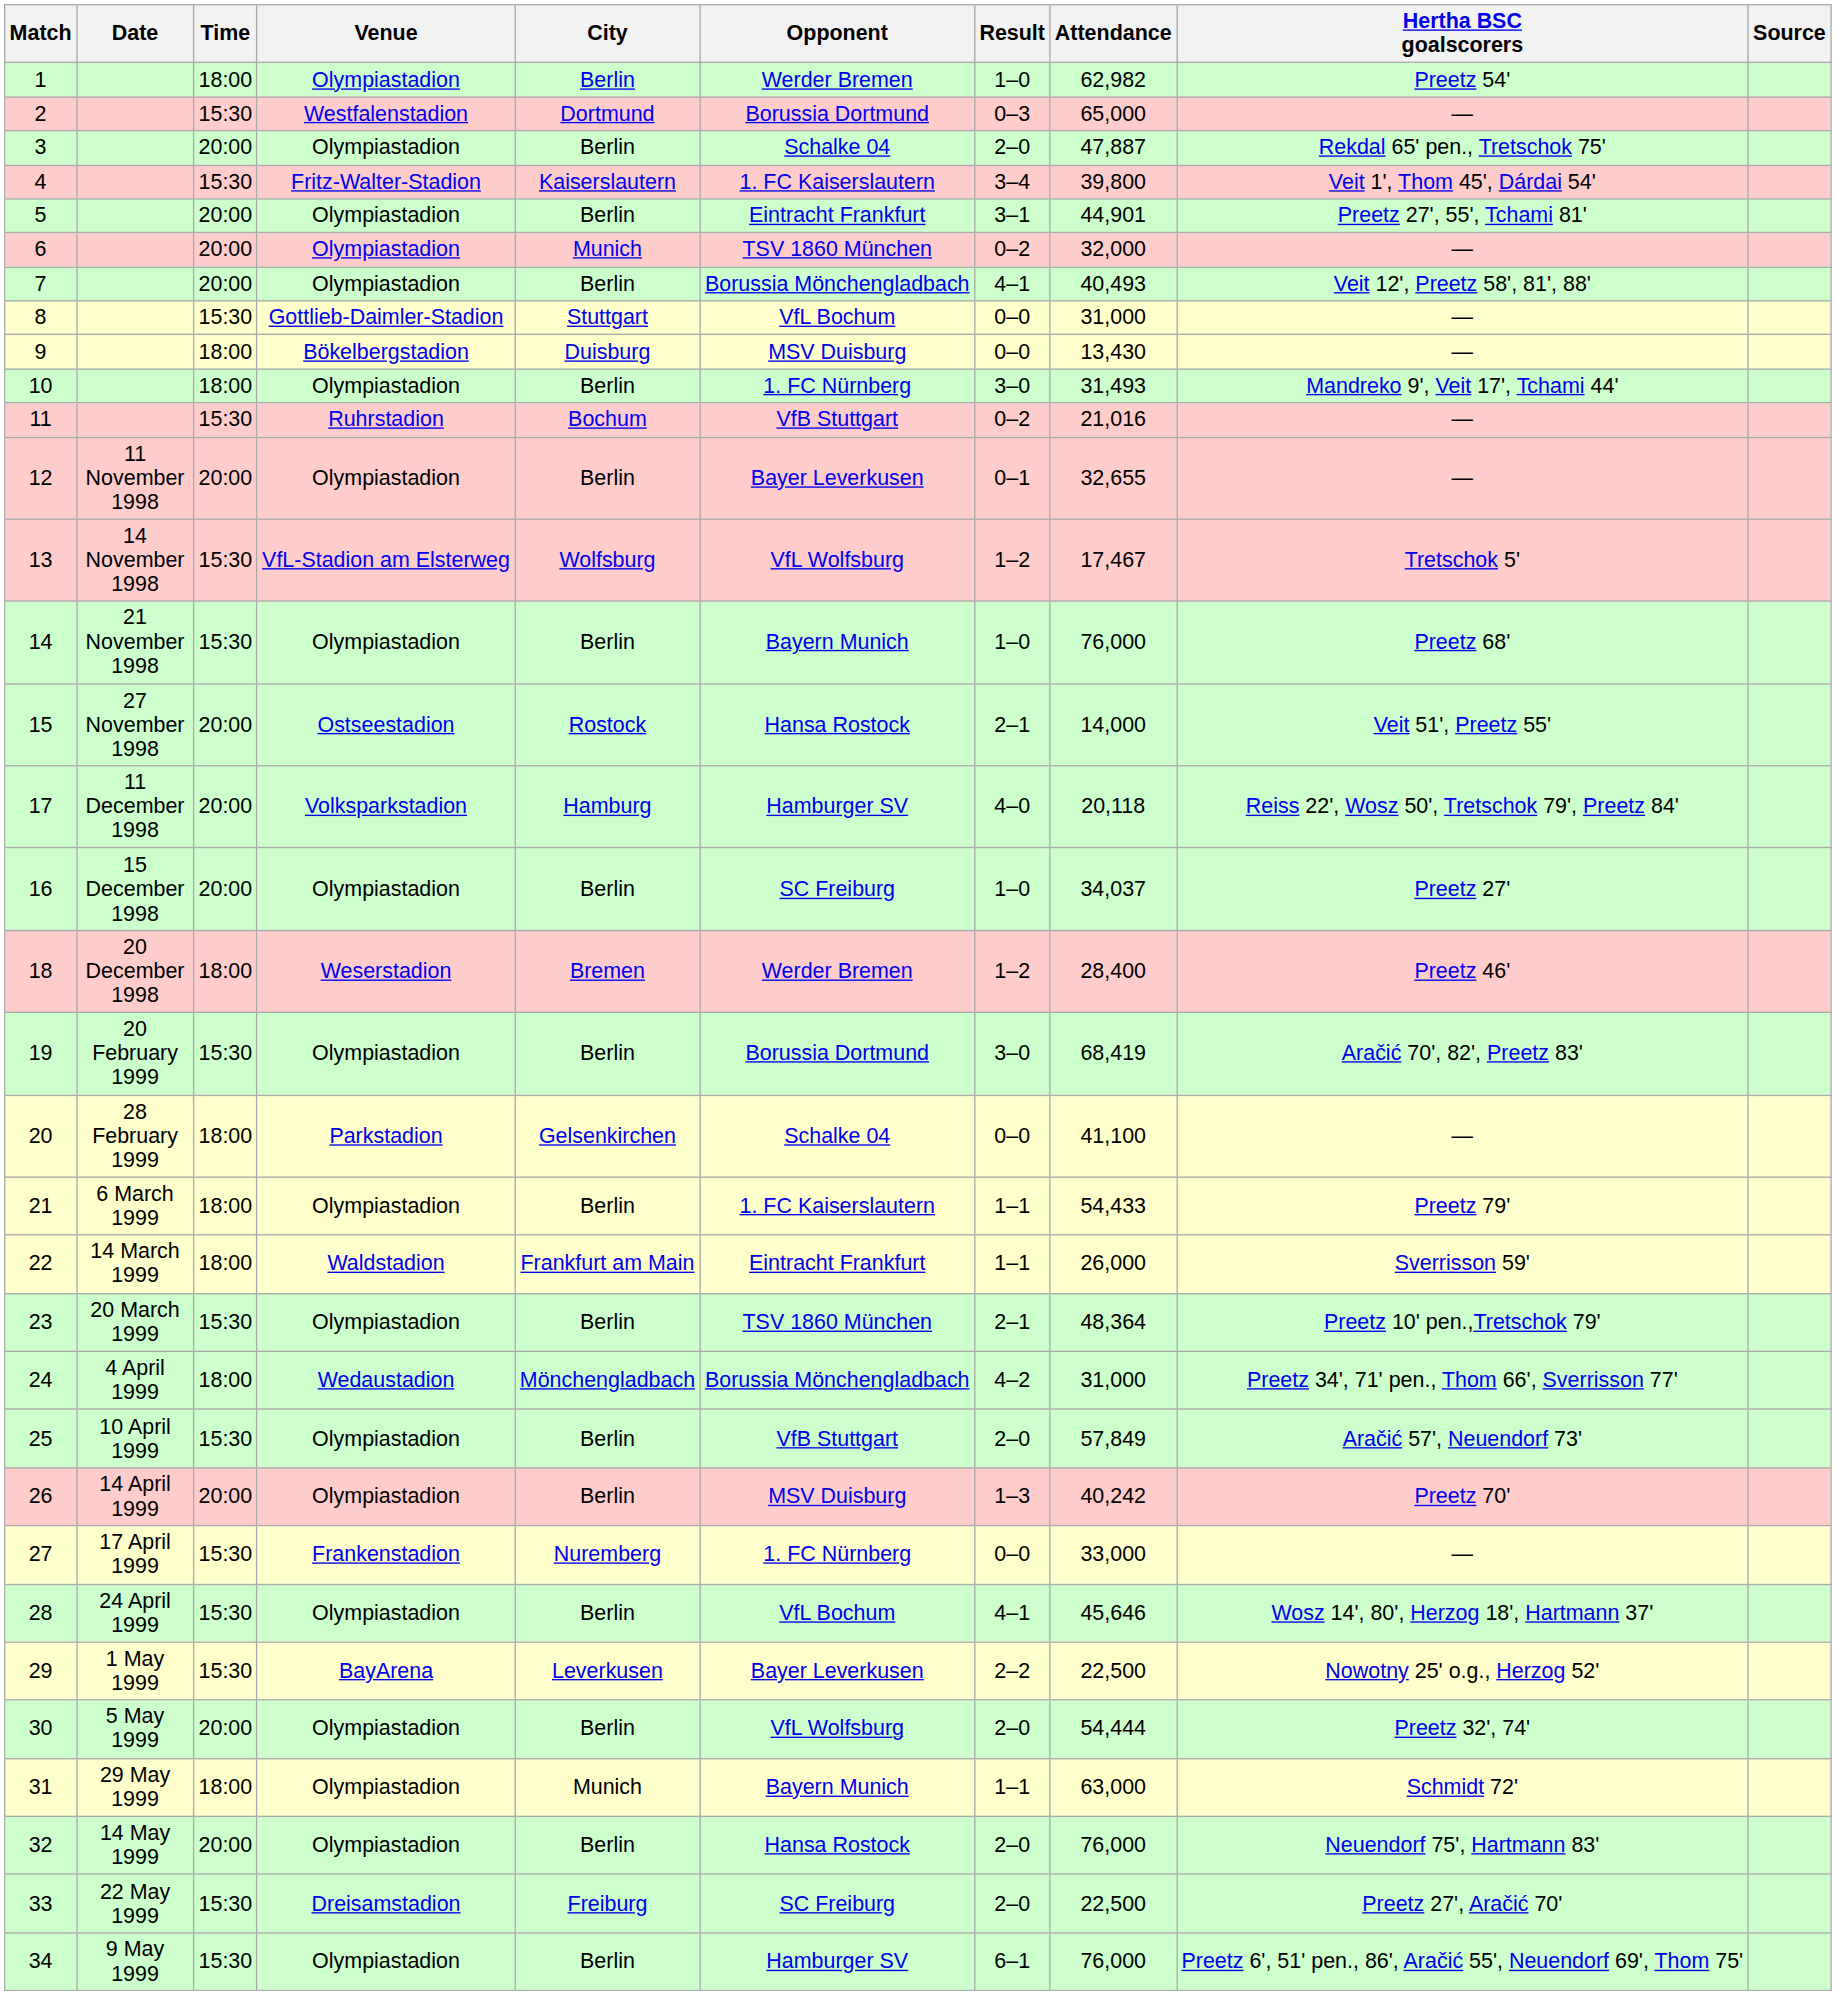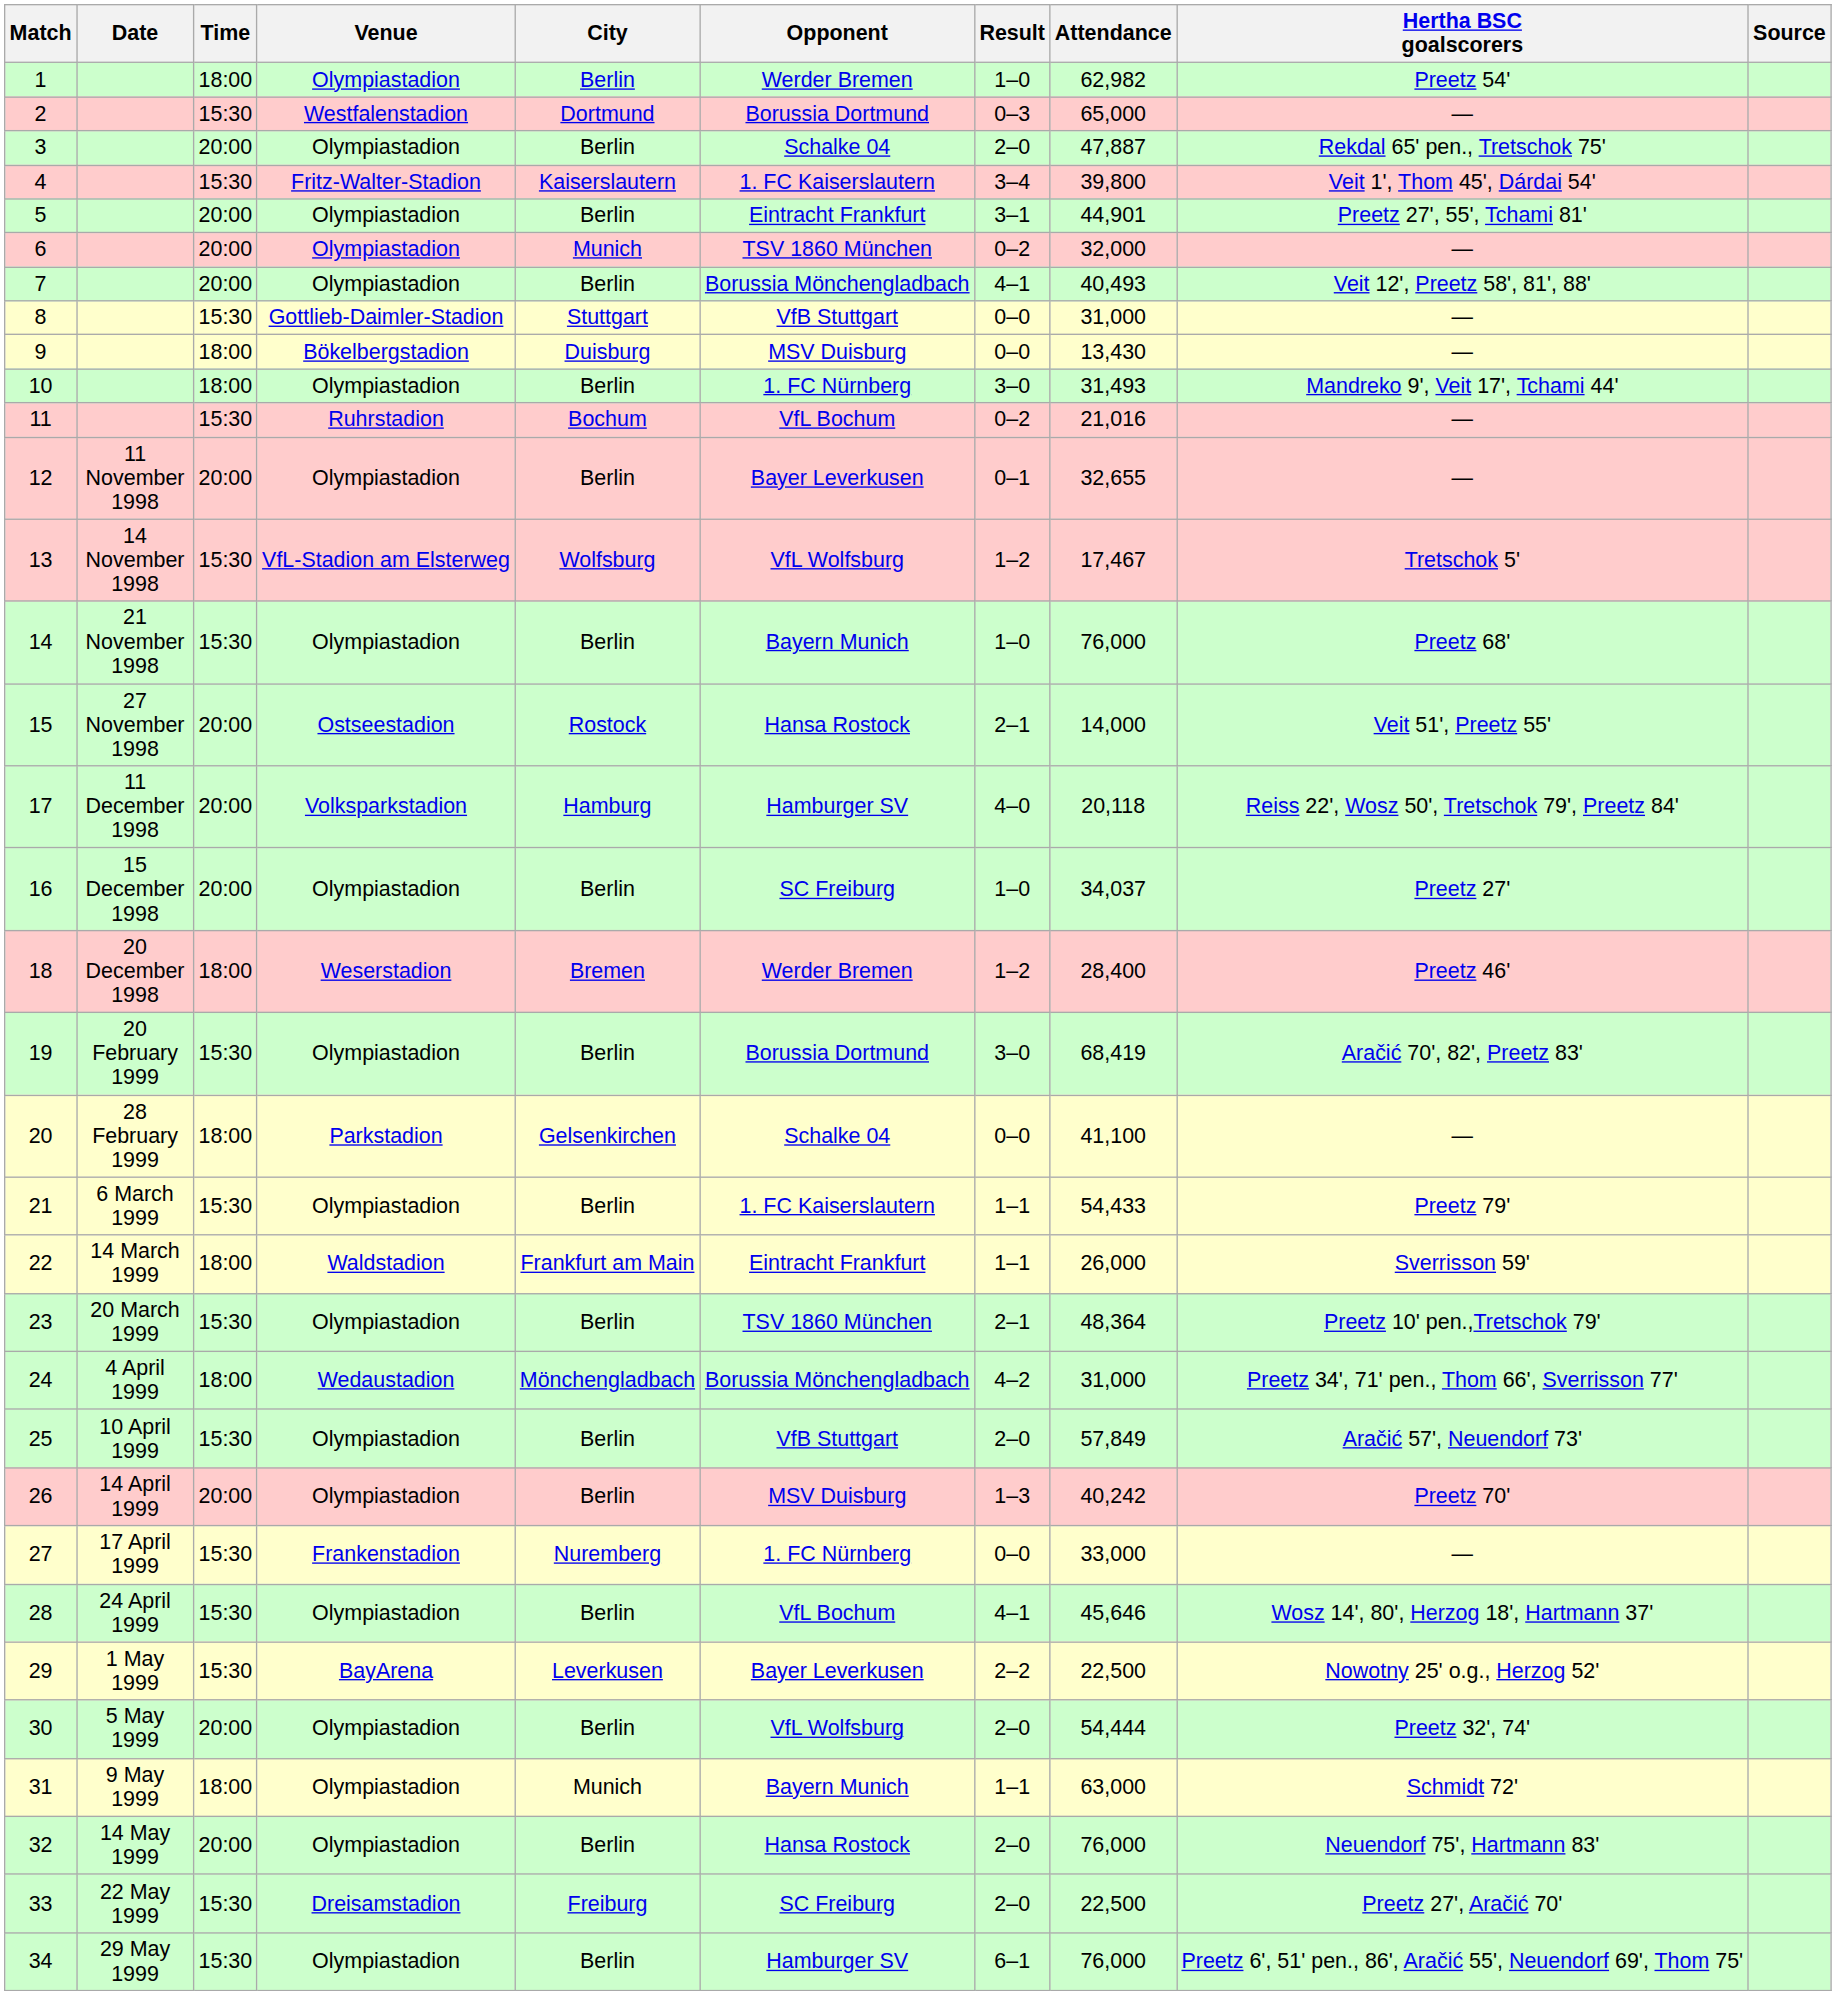8 | Opponent: VfL Bochum -> VfB Stuttgart
11 | Opponent: VfB Stuttgart -> VfL Bochum
21 | Time: 18:00 -> 15:30
31 | Date: 29 May 1999 -> 9 May 1999
34 | Date: 9 May 1999 -> 29 May 1999
